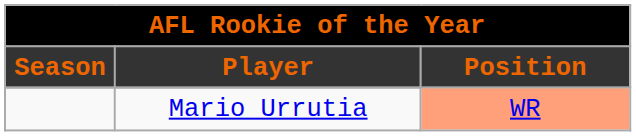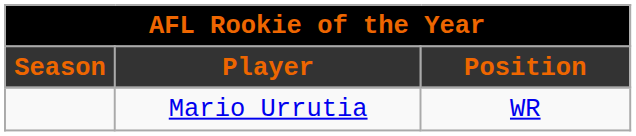Mario Urrutia | Position: lightsalmon background -> no background
